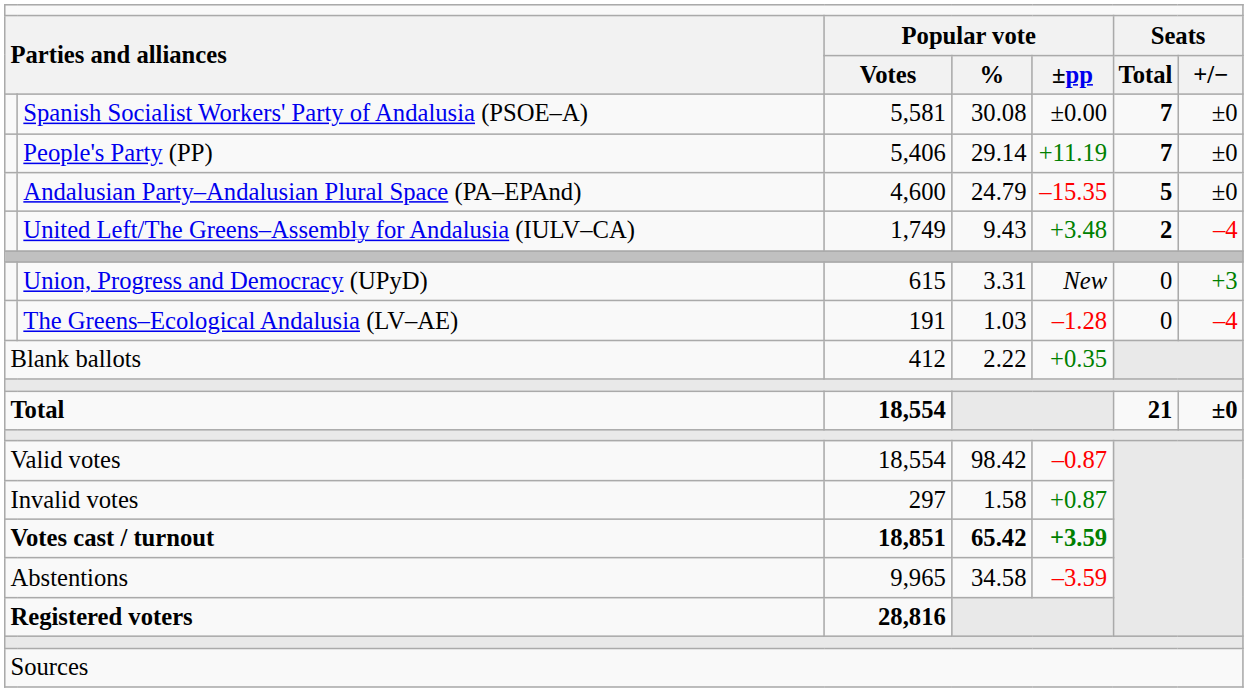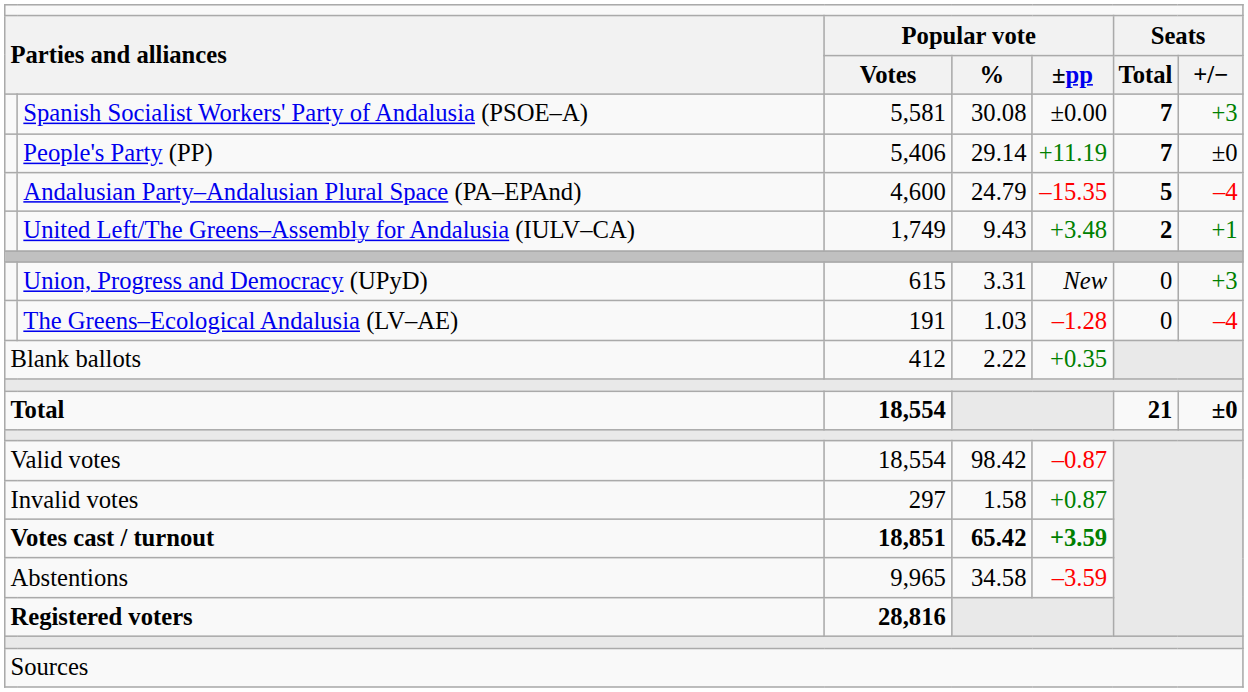Spanish Socialist Workers' Party of Andalusia (PSOE–A) | column 7: ±0 -> +3
Andalusian Party–Andalusian Plural Space (PA–EPAnd) | column 7: ±0 -> –4
United Left/The Greens–Assembly for Andalusia (IULV–CA) | column 7: –4 -> +1
